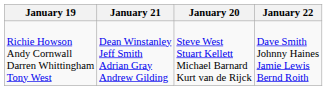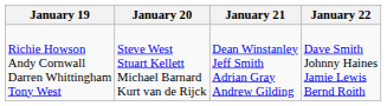columns swapped: January 20 <-> January 21
